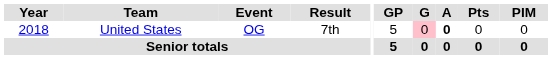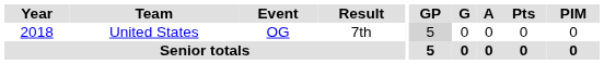United States | GP: no background -> lightgrey background
United States | G: pink background -> no background
United States | A: bold -> normal
